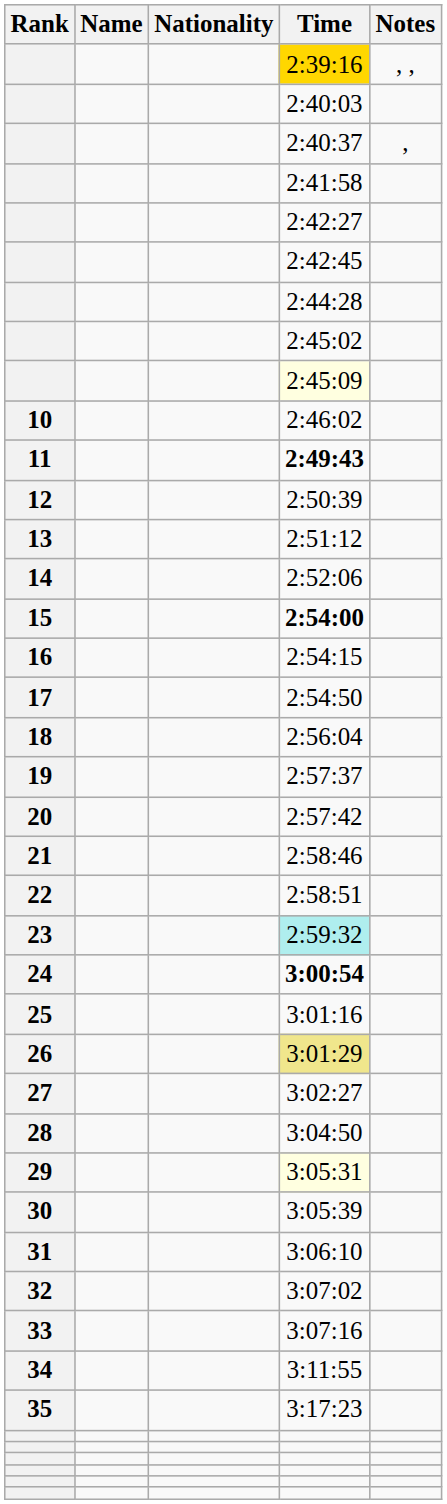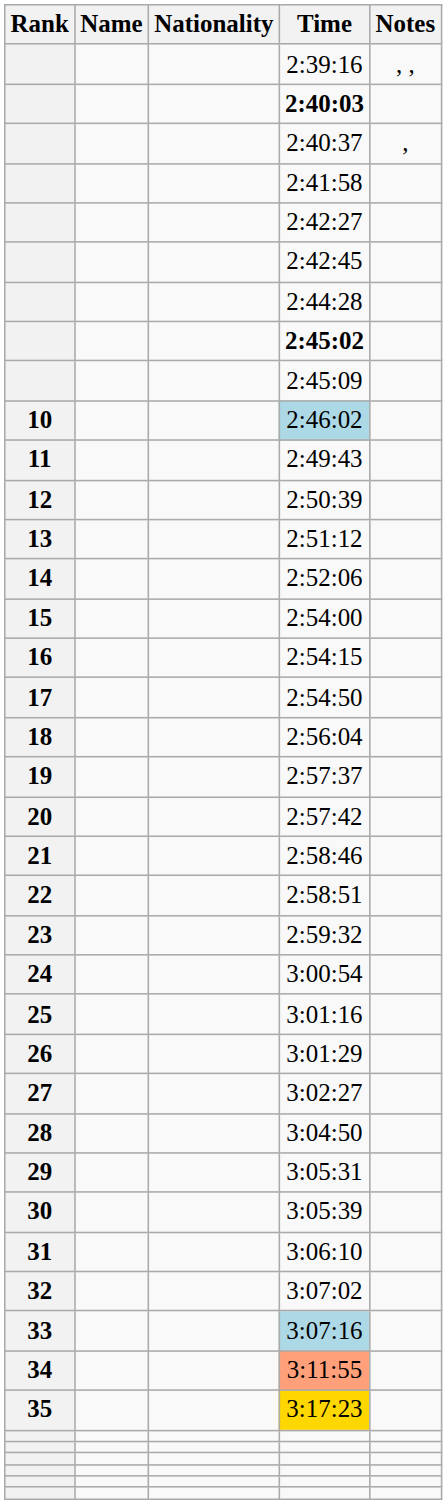2:39:16 | Time: gold background -> no background
2:40:03 | Time: normal -> bold
2:45:02 | Time: normal -> bold
2:45:09 | Time: lightyellow background -> no background
2:46:02 | Time: no background -> lightblue background
2:49:43 | Time: bold -> normal
2:54:00 | Time: bold -> normal
2:59:32 | Time: paleturquoise background -> no background
3:00:54 | Time: bold -> normal
3:01:29 | Time: khaki background -> no background
3:05:31 | Time: lightyellow background -> no background
3:07:16 | Time: no background -> lightblue background
3:11:55 | Time: no background -> lightsalmon background
3:17:23 | Time: no background -> gold background
